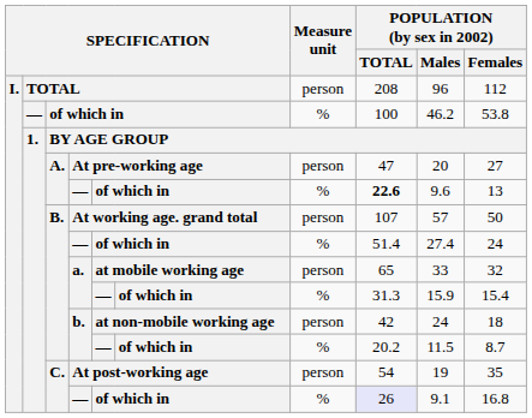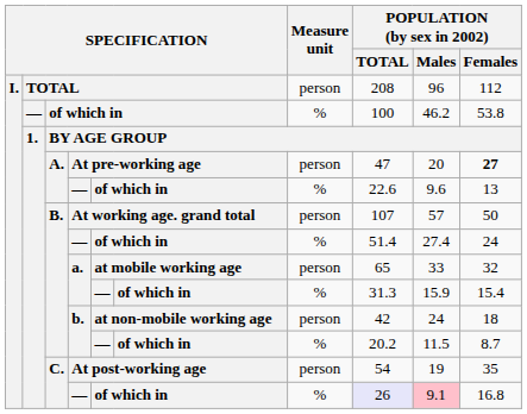At pre-working age | POPULATION (by sex in 2002) / Females: normal -> bold
A. / — | POPULATION (by sex in 2002) / TOTAL: bold -> normal
C. / — | POPULATION (by sex in 2002) / Males: no background -> pink background
